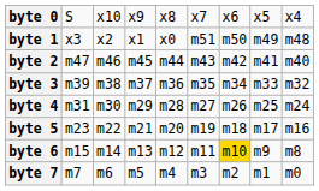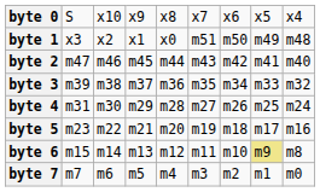byte 6 | column 7: gold background -> no background
byte 6 | column 8: no background -> khaki background
